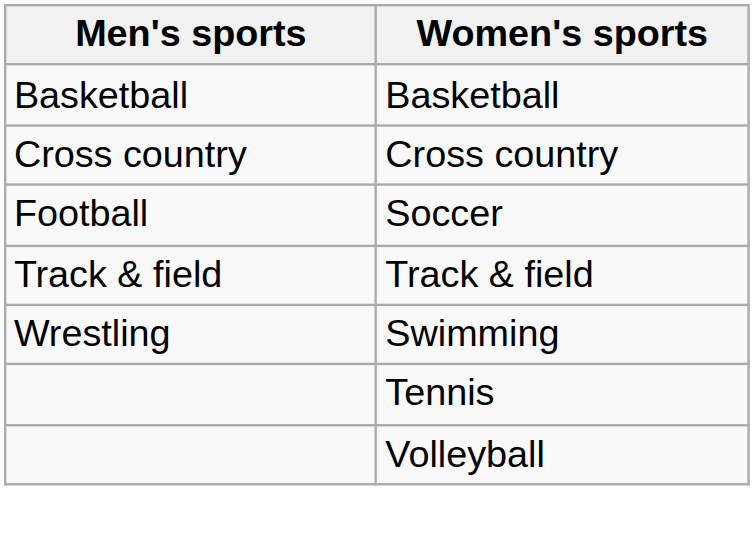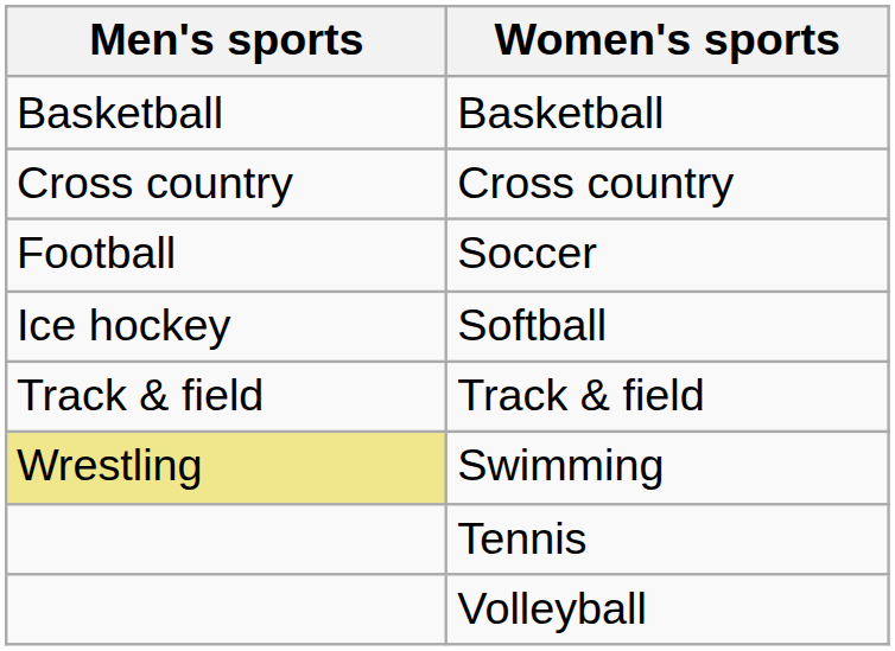+ row: Ice hockey | Softball
Swimming | Men's sports: no background -> khaki background
